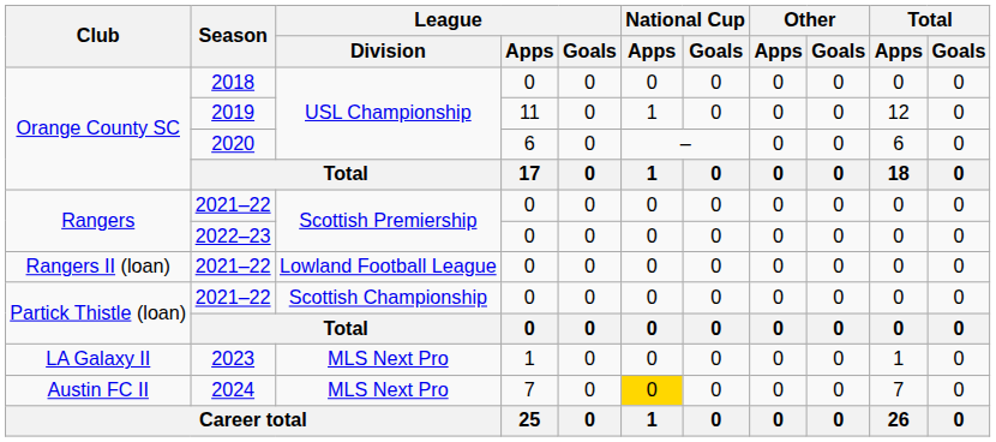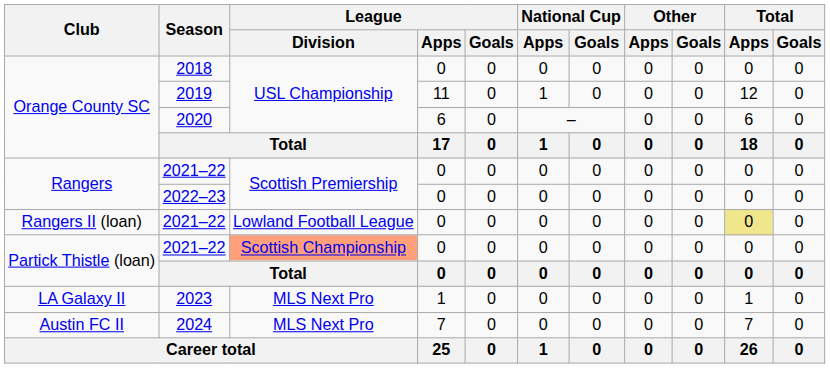Rangers II (loan) / 2021–22 | Total / Apps: no background -> khaki background
Partick Thistle (loan) / 2021–22 | League / Division: no background -> lightsalmon background
2024 | National Cup / Apps: gold background -> no background
